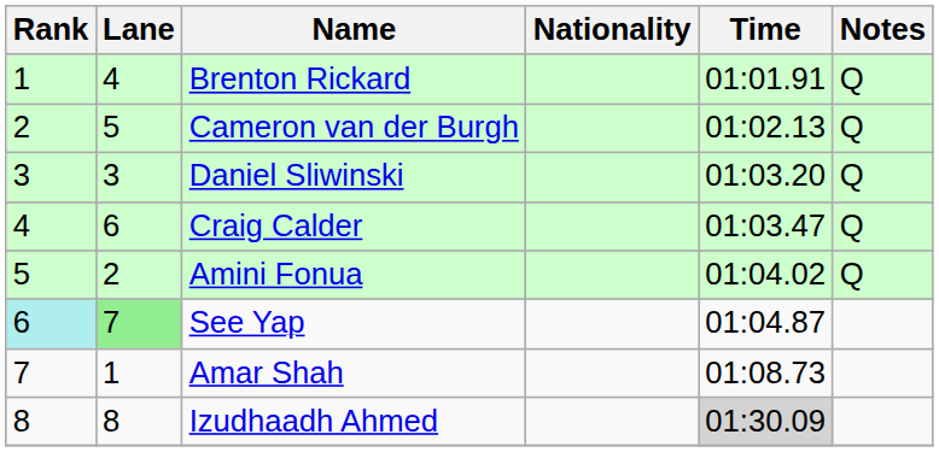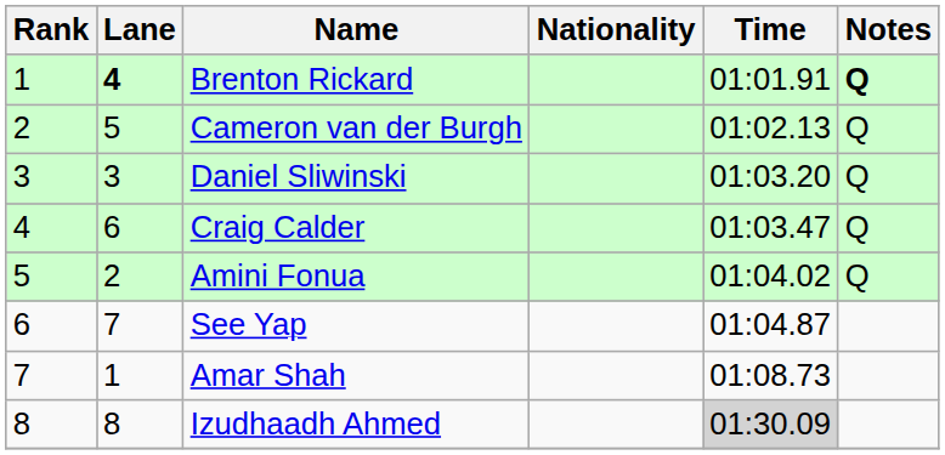Brenton Rickard | Lane: normal -> bold
Brenton Rickard | Notes: normal -> bold
See Yap | Rank: paleturquoise background -> no background
See Yap | Lane: lightgreen background -> no background
